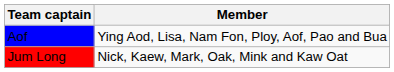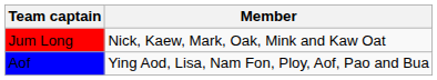rows swapped: Jum Long <-> Aof
